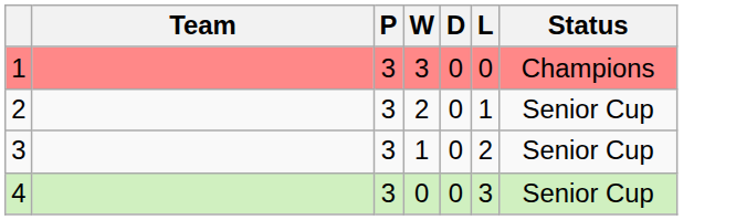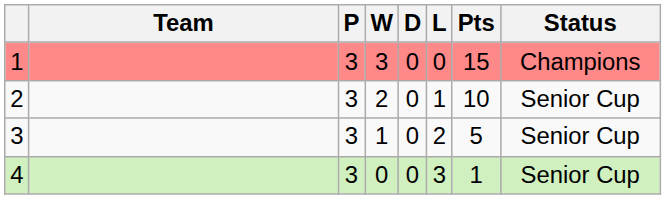+ column: Pts | 15 | 10 | 5 | 1
